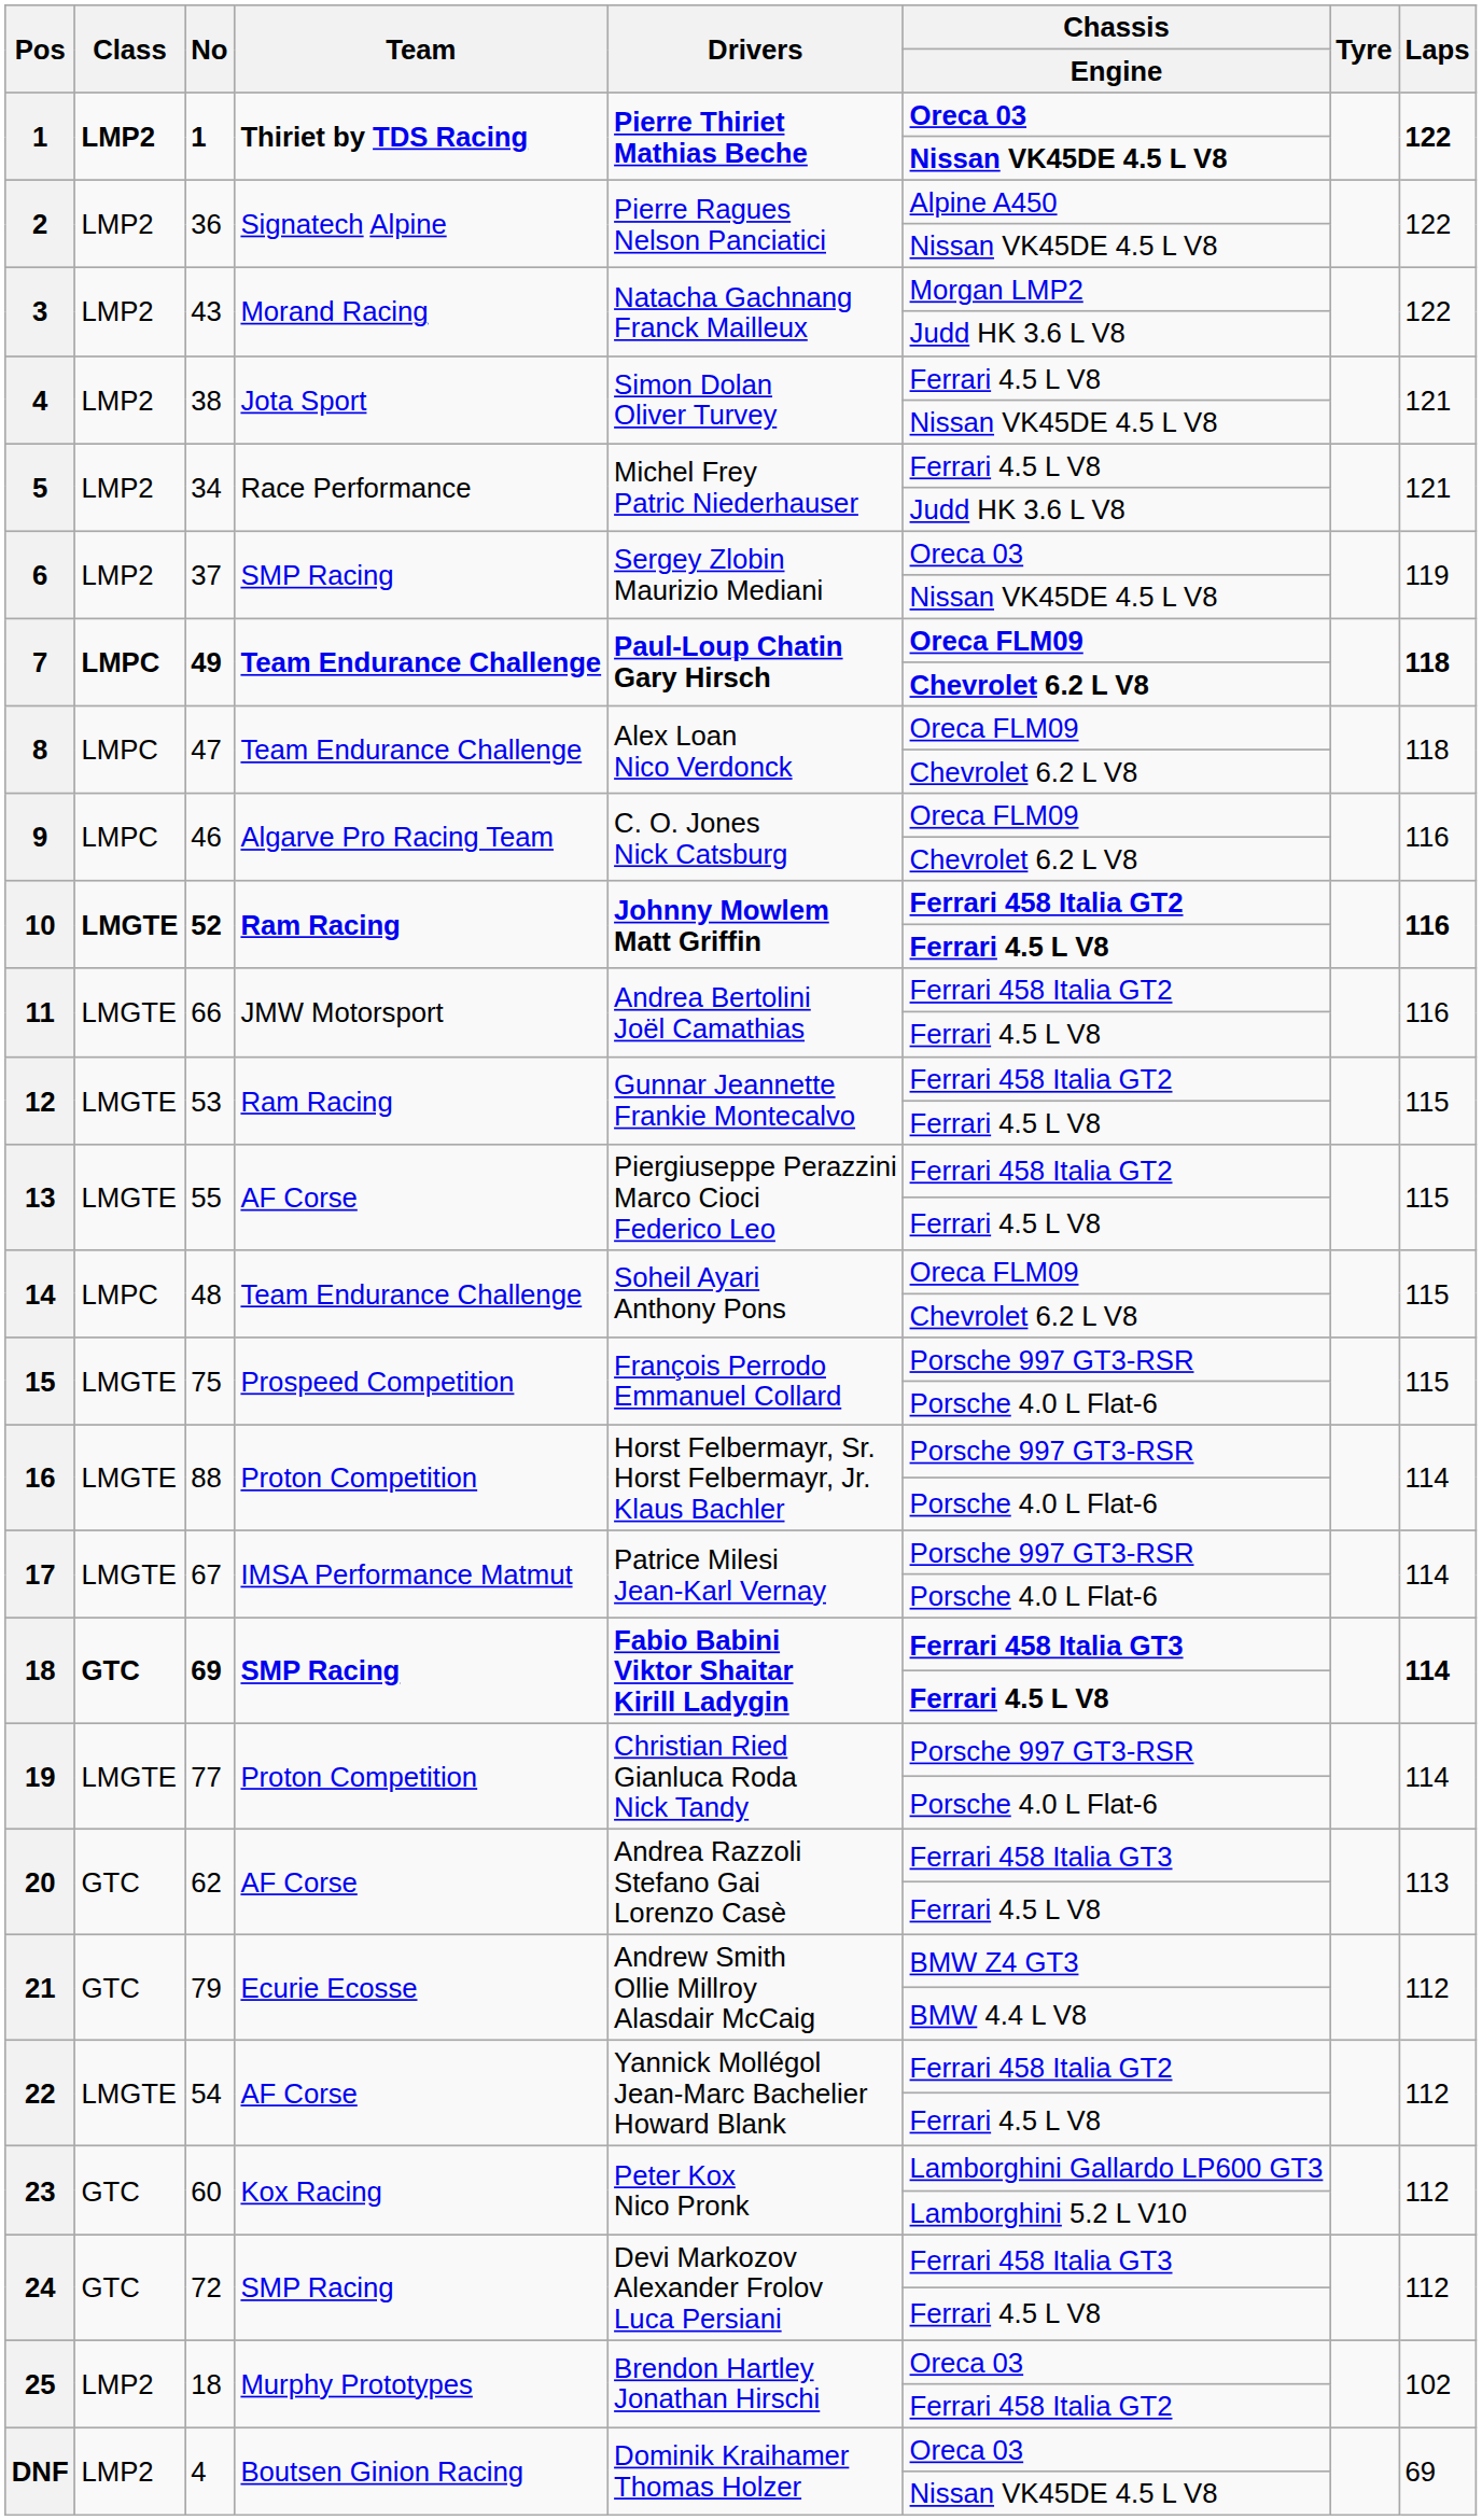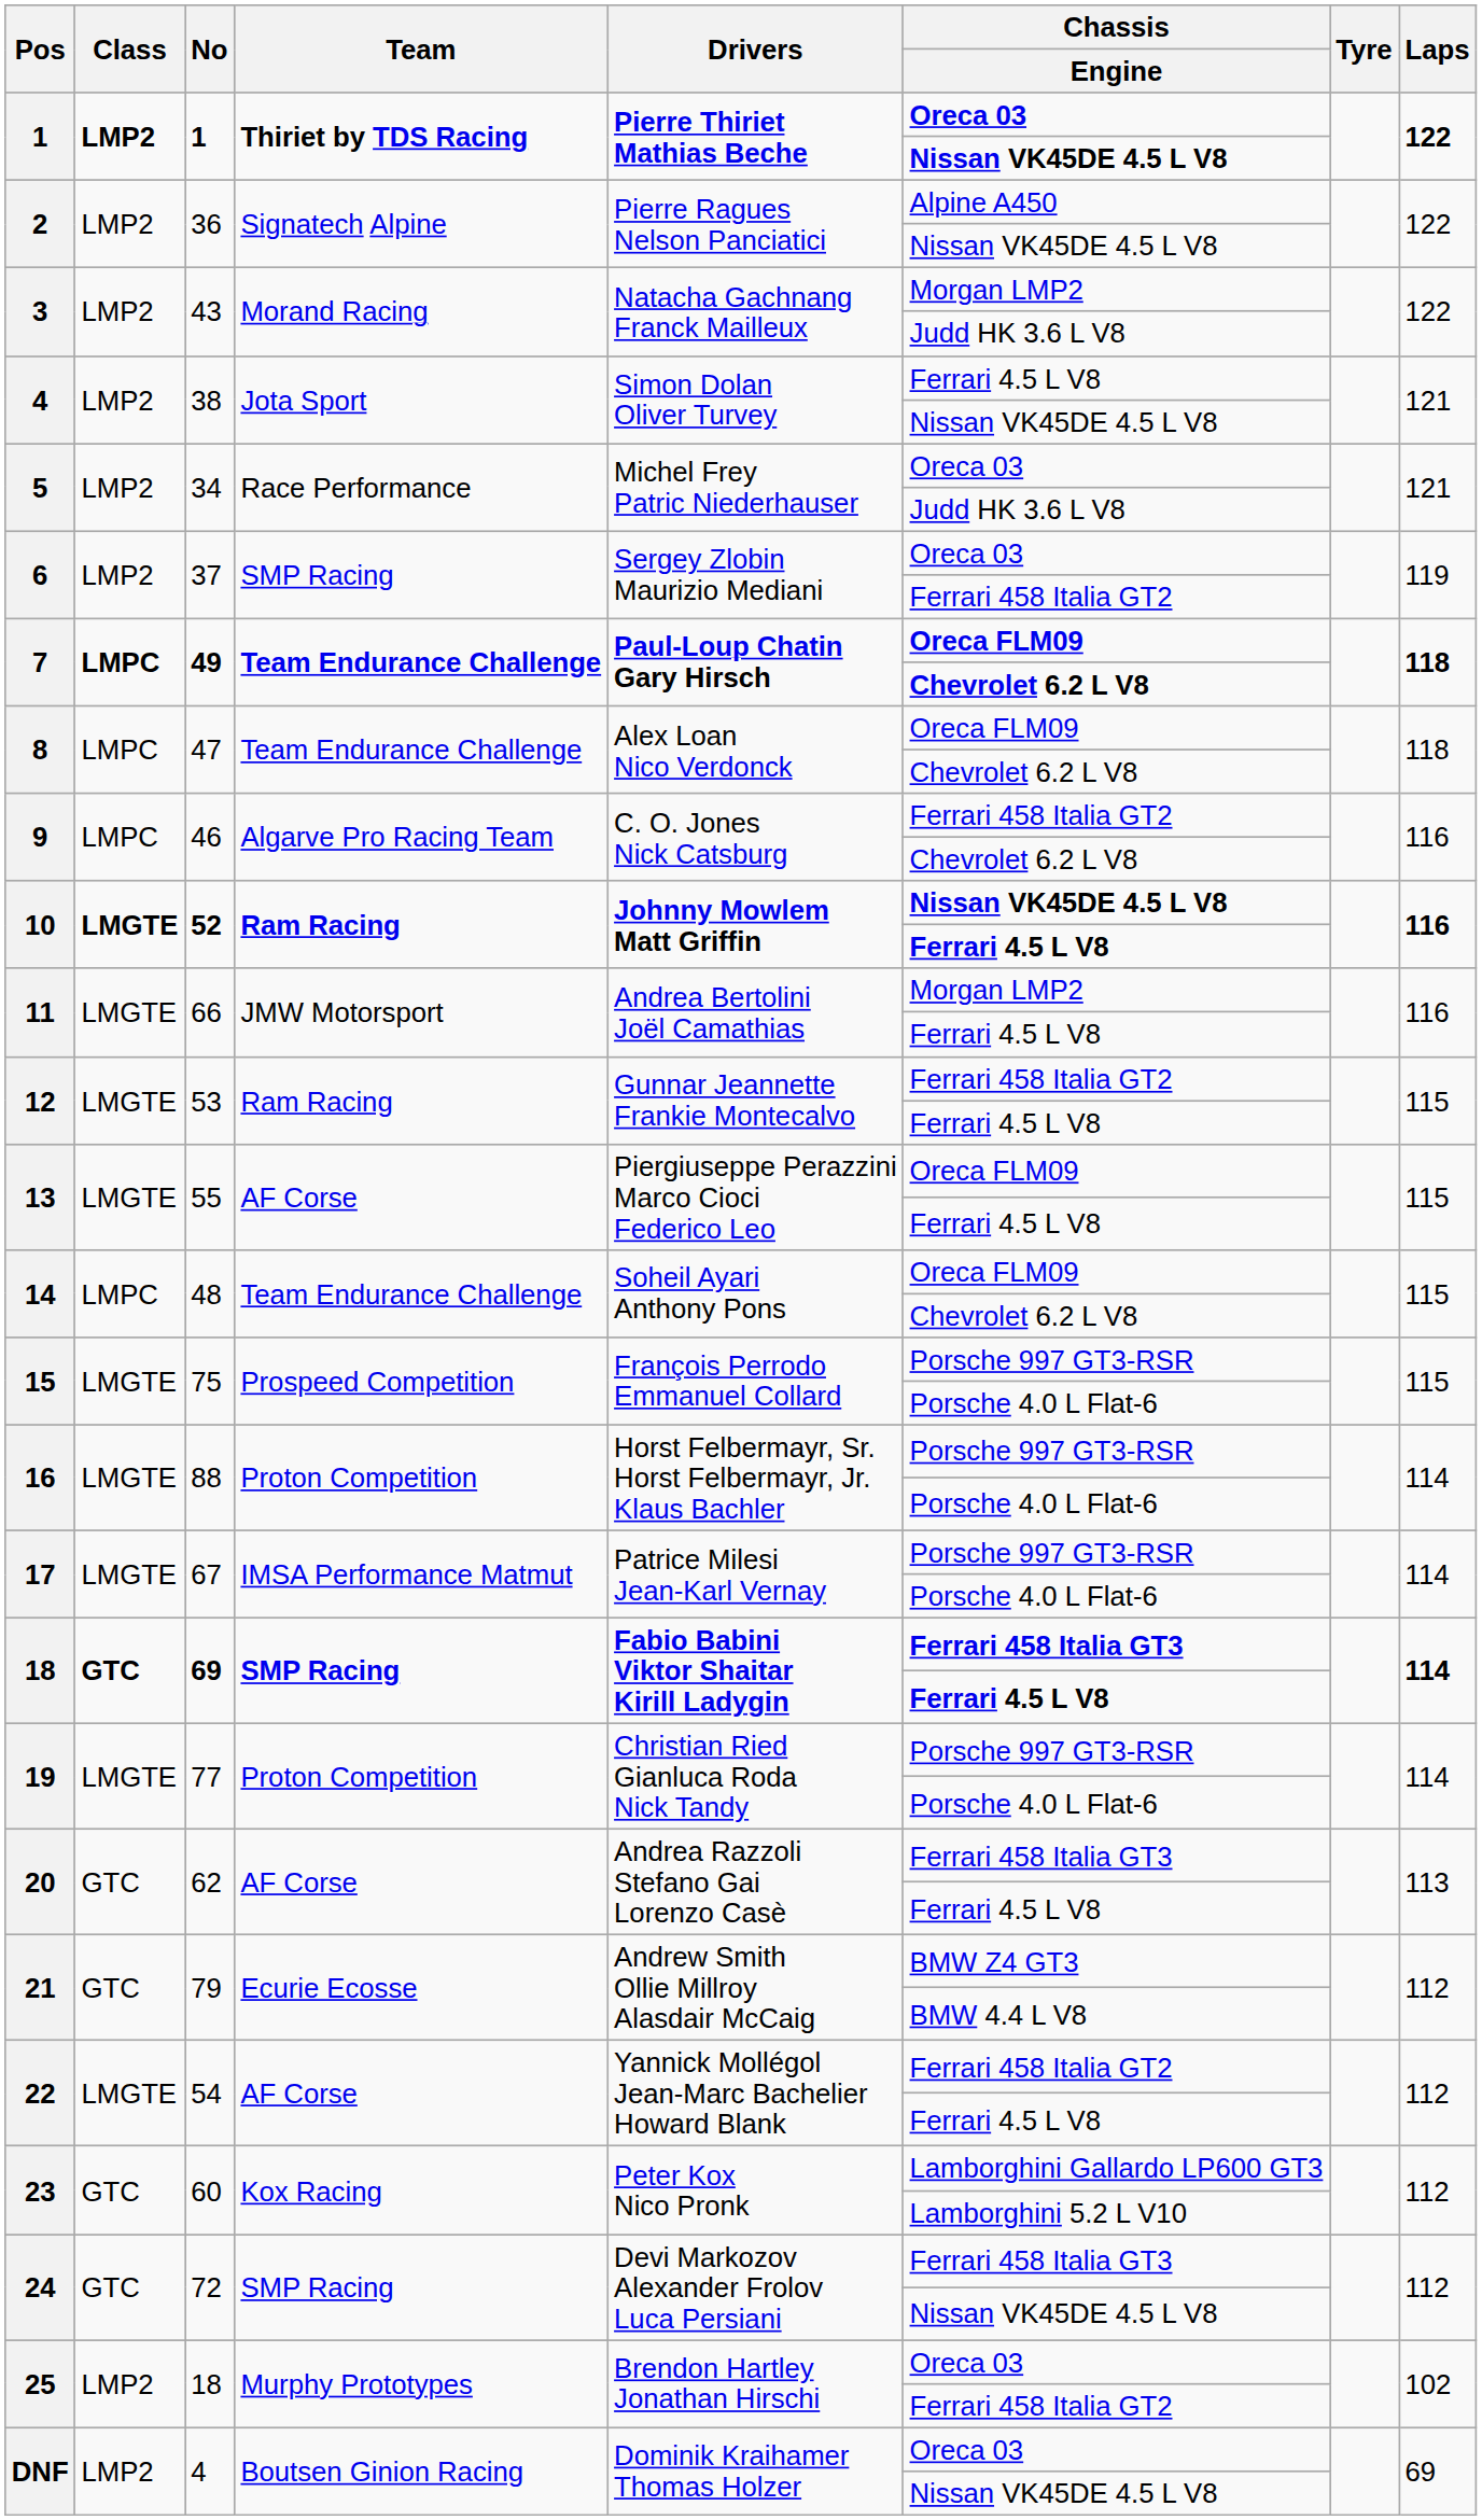row 11 | Chassis / Engine: Ferrari 4.5 L V8 -> Oreca 03
row 14 | Chassis / Engine: Nissan VK45DE 4.5 L V8 -> Ferrari 458 Italia GT2
row 19 | Chassis / Engine: Oreca FLM09 -> Ferrari 458 Italia GT2
row 21 | Chassis / Engine: Ferrari 458 Italia GT2 -> Nissan VK45DE 4.5 L V8
row 23 | Chassis / Engine: Ferrari 458 Italia GT2 -> Morgan LMP2
row 27 | Chassis / Engine: Ferrari 458 Italia GT2 -> Oreca FLM09
row 50 | Chassis / Engine: Ferrari 4.5 L V8 -> Nissan VK45DE 4.5 L V8
